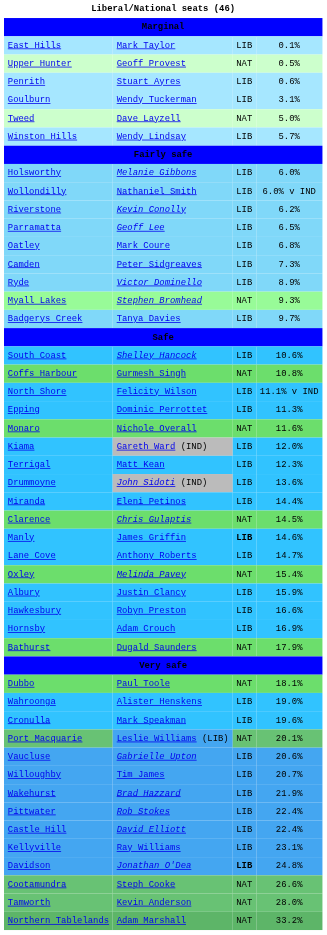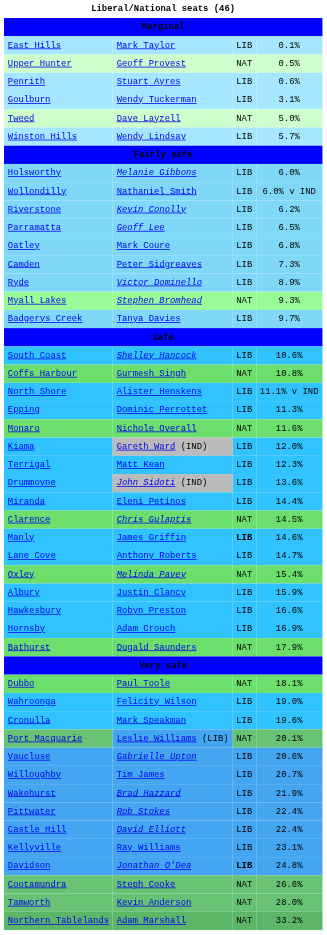North Shore | column 2: Felicity Wilson -> Alister Henskens
Wahroonga | column 2: Alister Henskens -> Felicity Wilson
